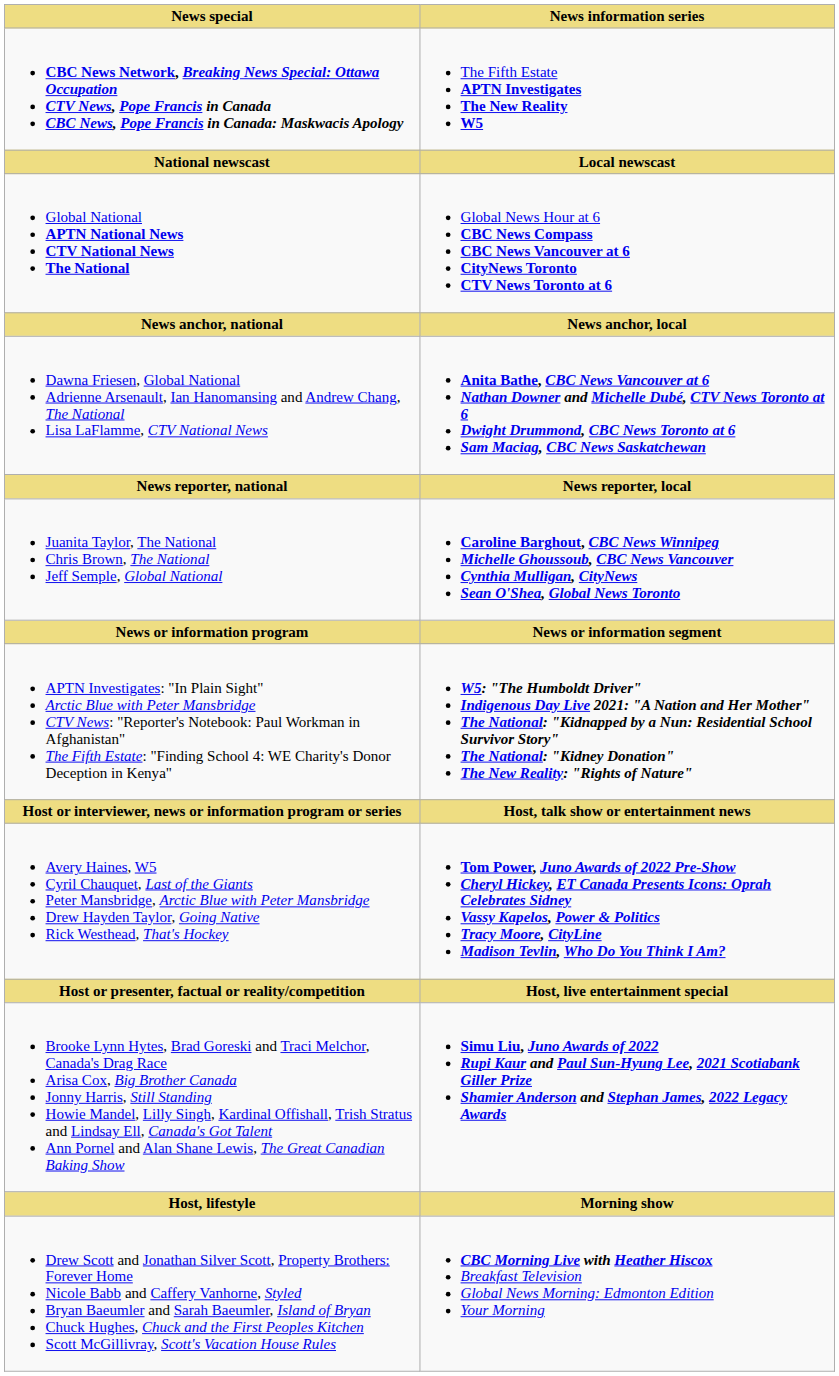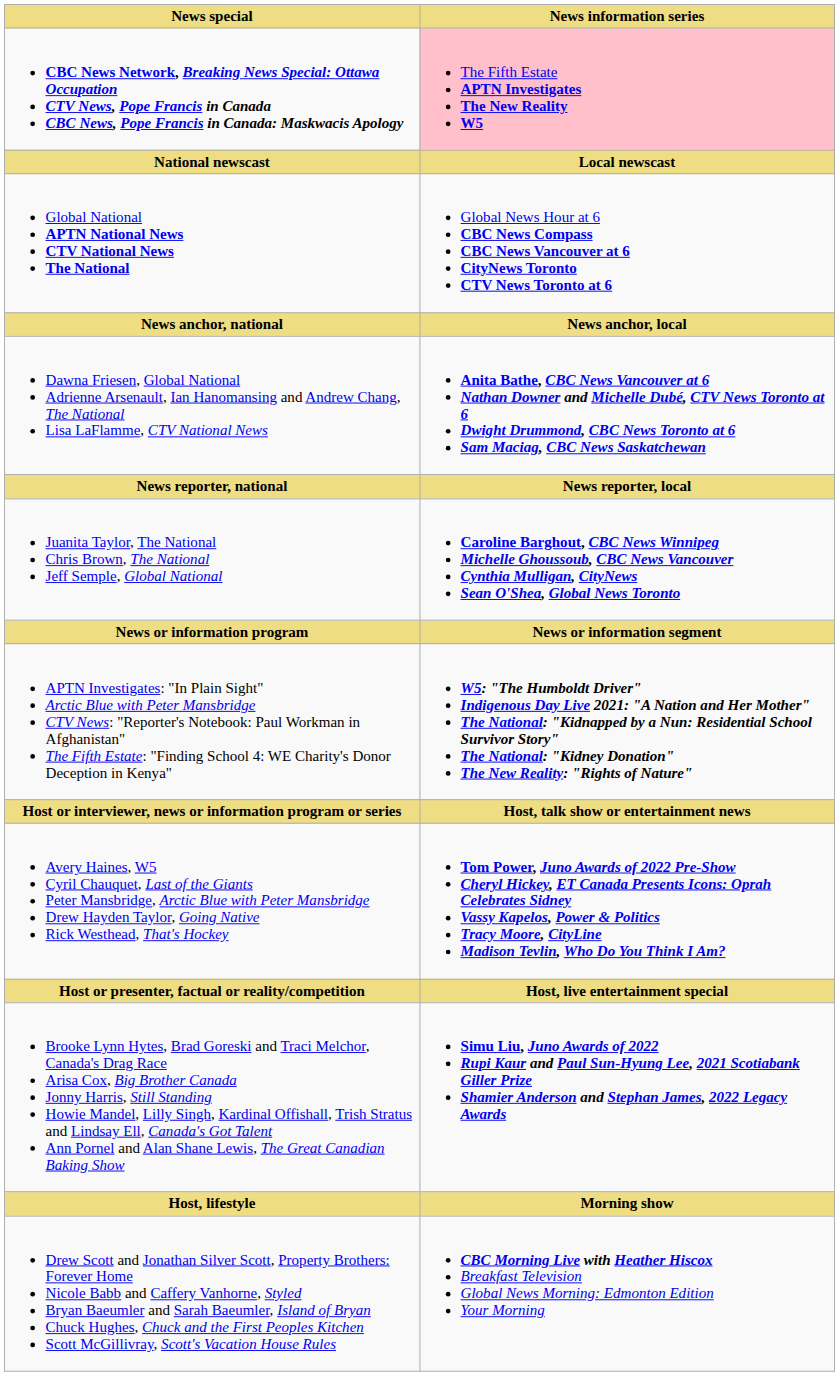row 2 | News information series: no background -> pink background
